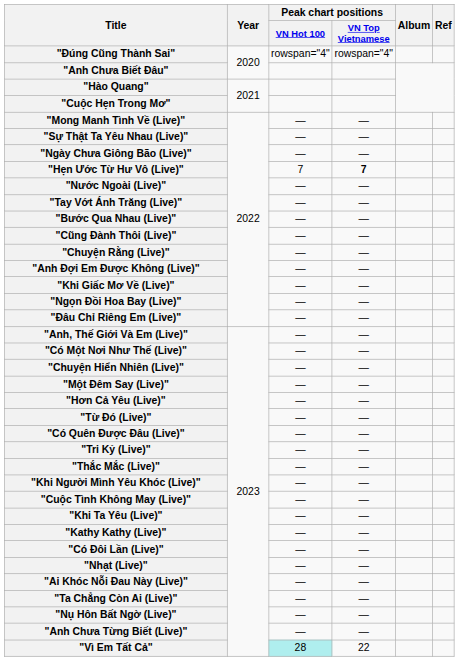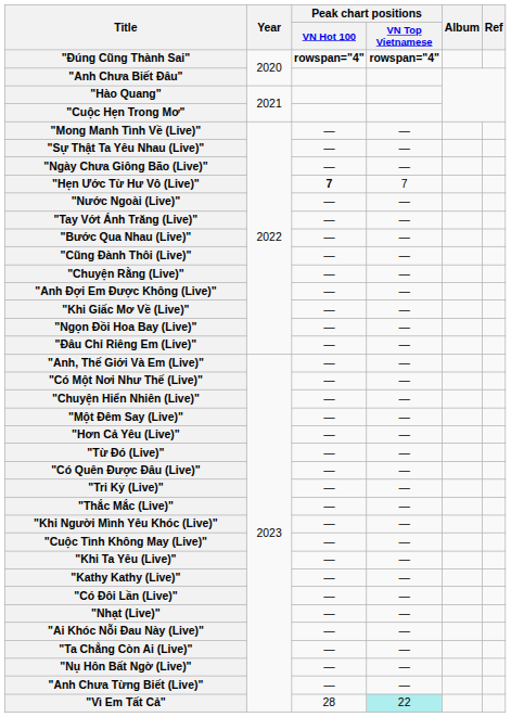"Đúng Cũng Thành Sai" | Peak chart positions / VN Hot 100: normal -> bold
"Đúng Cũng Thành Sai" | Peak chart positions / VN Top Vietnamese: normal -> bold
"Hẹn Ước Từ Hư Vô (Live)" | Peak chart positions / VN Hot 100: normal -> bold
"Hẹn Ước Từ Hư Vô (Live)" | Peak chart positions / VN Top Vietnamese: bold -> normal
"Vì Em Tất Cả" | Peak chart positions / VN Hot 100: paleturquoise background -> no background
"Vì Em Tất Cả" | Peak chart positions / VN Top Vietnamese: no background -> paleturquoise background
